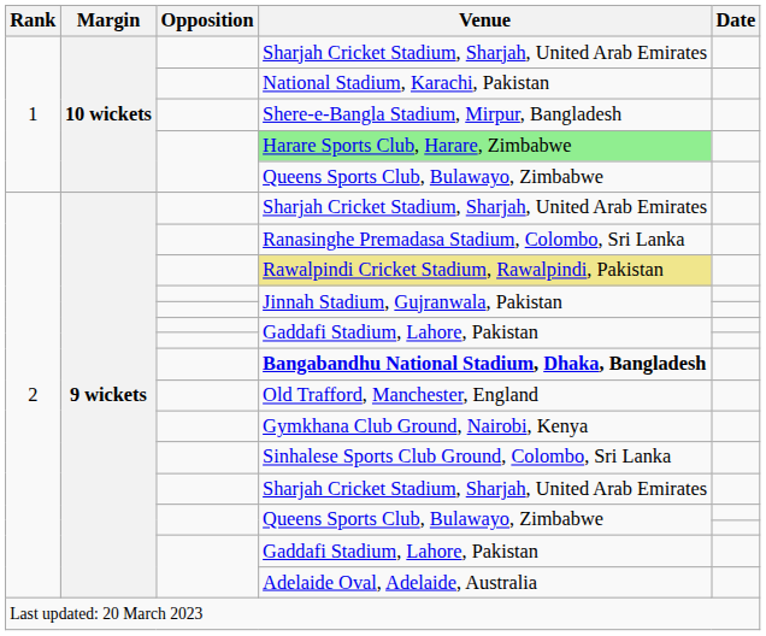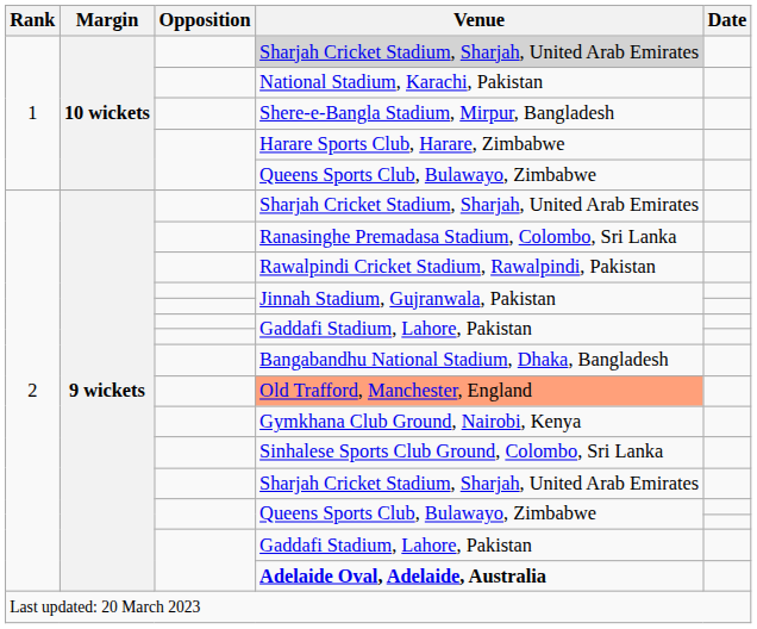1 / Sharjah Cricket Stadium, Sharjah, United Arab Emirates | Venue: no background -> lightgrey background
Harare Sports Club, Harare, Zimbabwe | Venue: lightgreen background -> no background
Rawalpindi Cricket Stadium, Rawalpindi, Pakistan | Venue: khaki background -> no background
Bangabandhu National Stadium, Dhaka, Bangladesh | Venue: bold -> normal
Old Trafford, Manchester, England | Venue: no background -> lightsalmon background
Adelaide Oval, Adelaide, Australia | Venue: normal -> bold
